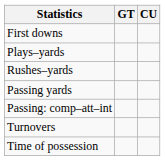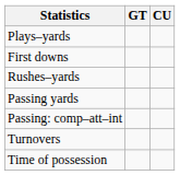rows swapped: First downs <-> Plays–yards
